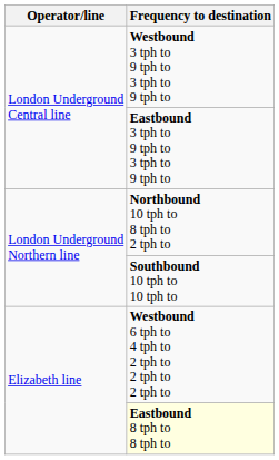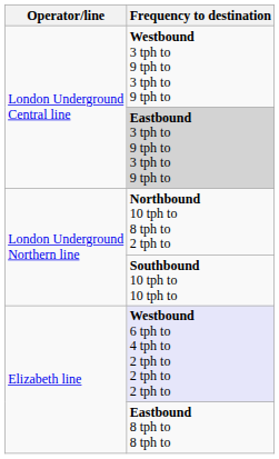Eastbound 3 tph to 9 tph to 3 tph to 9 tph to | Frequency to destination: no background -> lightgrey background
Westbound 6 tph to 4 tph to 2 tph to 2 tph to 2 tph to | Frequency to destination: no background -> lavender background
Eastbound 8 tph to 8 tph to | Frequency to destination: lightyellow background -> no background
